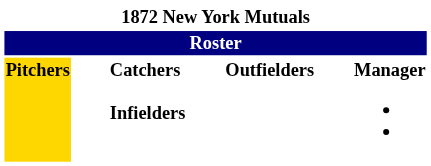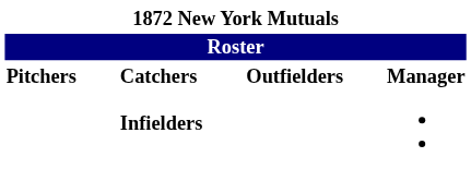Pitchers | column 1: gold background -> no background
